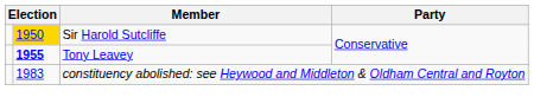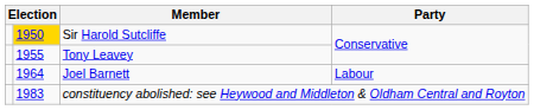Tony Leavey | column 2: bold -> normal
+ row: 1964 | Joel Barnett | Labour
